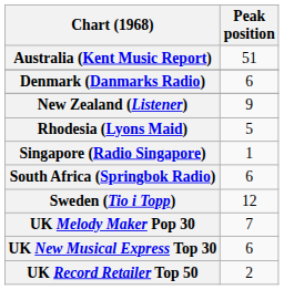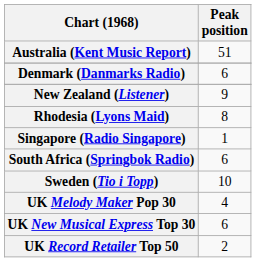Rhodesia (Lyons Maid) | Peak position: 5 -> 8
Sweden (Tio i Topp) | Peak position: 12 -> 10
UK Melody Maker Pop 30 | Peak position: 7 -> 4
